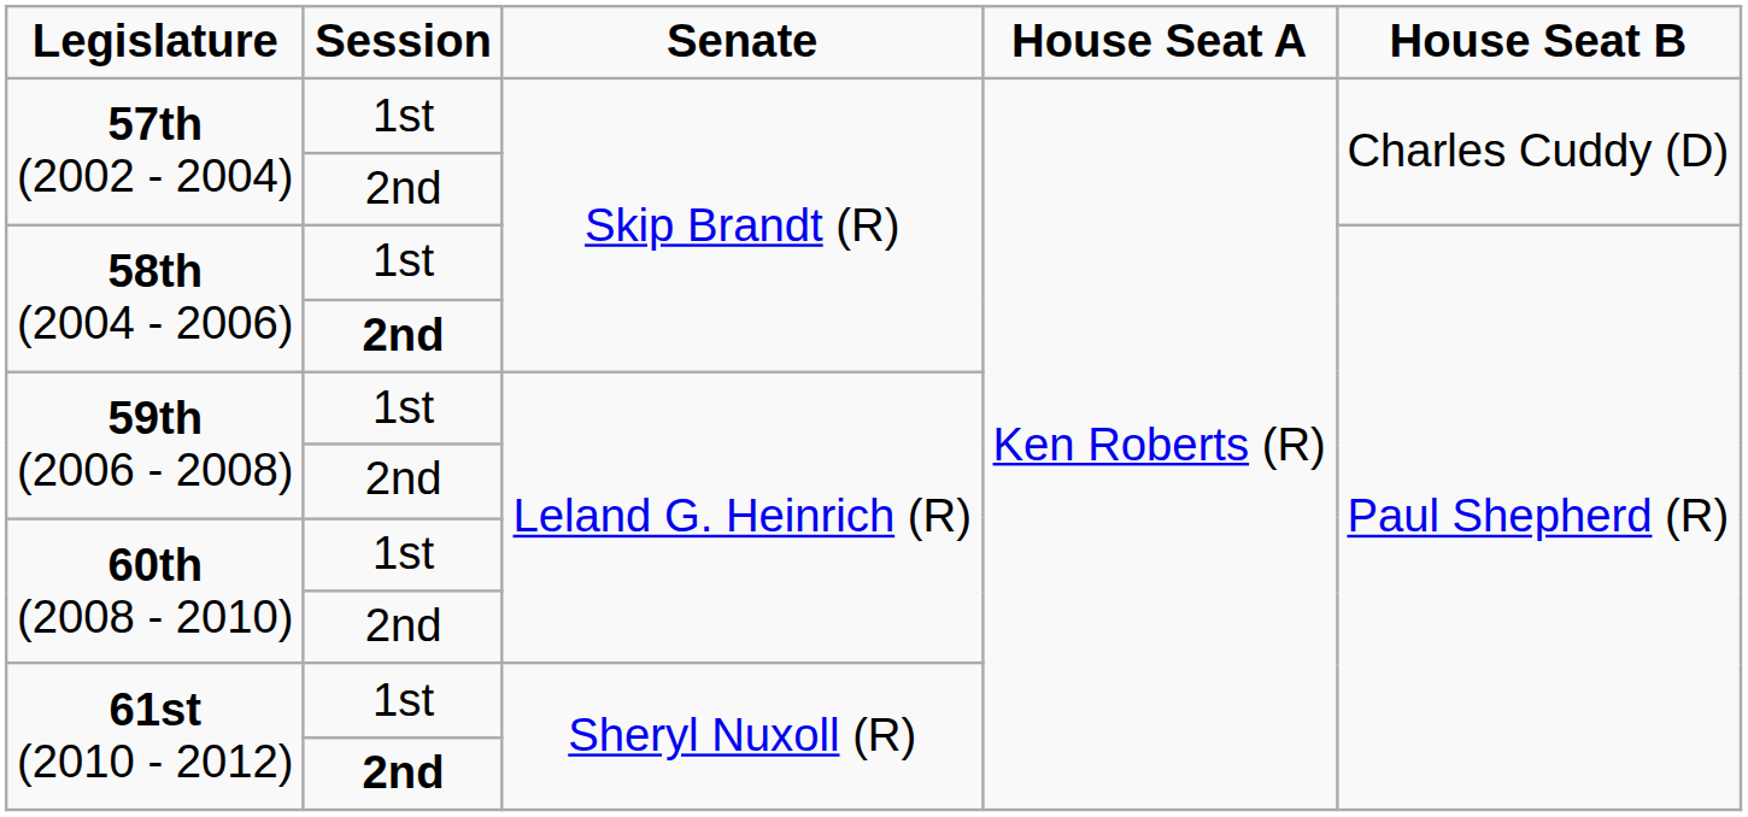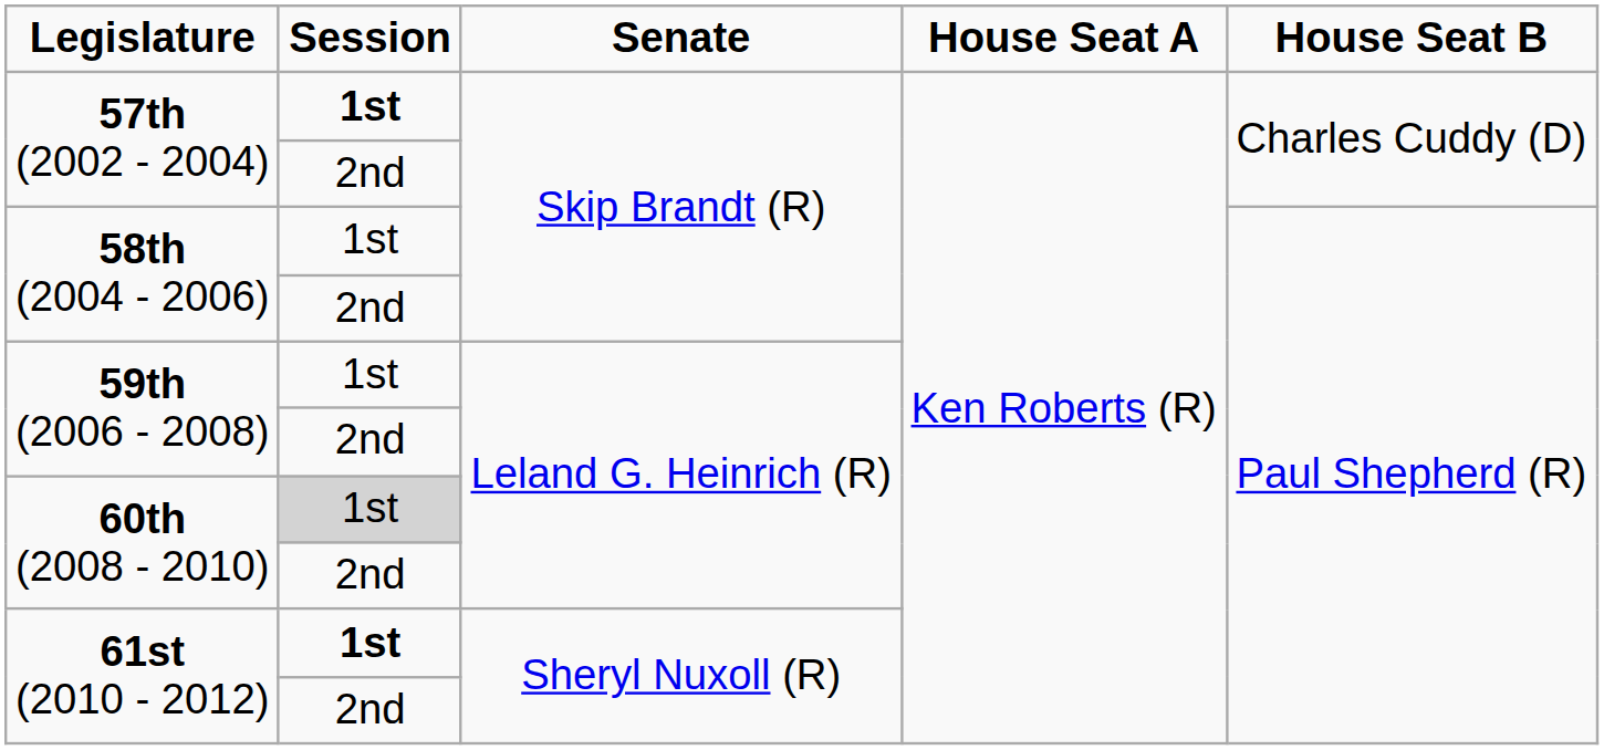57th (2002 - 2004) / 1st | Session: normal -> bold
58th (2004 - 2006) / 2nd | Session: bold -> normal
60th (2008 - 2010) / 1st | Session: no background -> lightgrey background
61st (2010 - 2012) / 1st | Session: normal -> bold
61st (2010 - 2012) / 2nd | Session: bold -> normal
